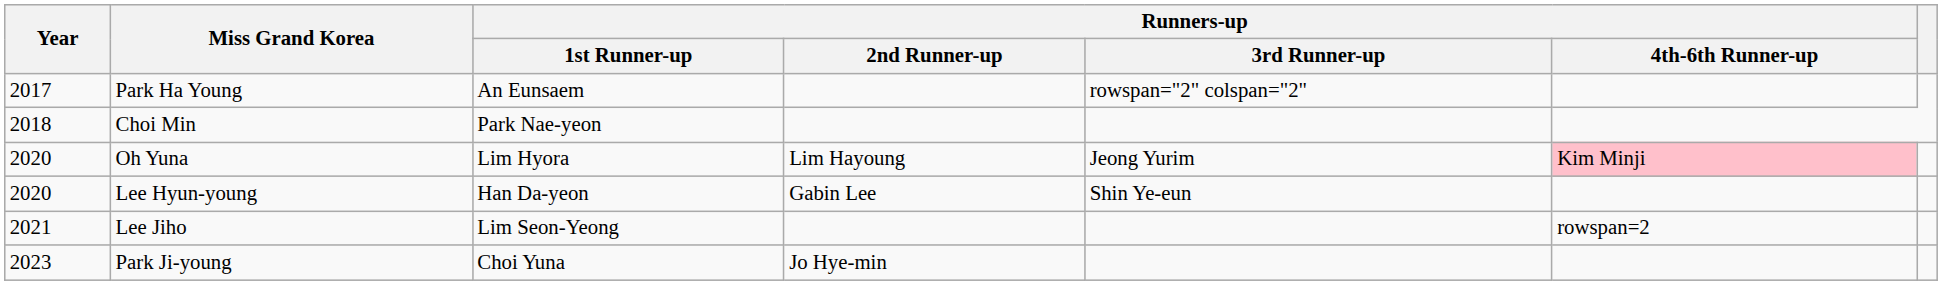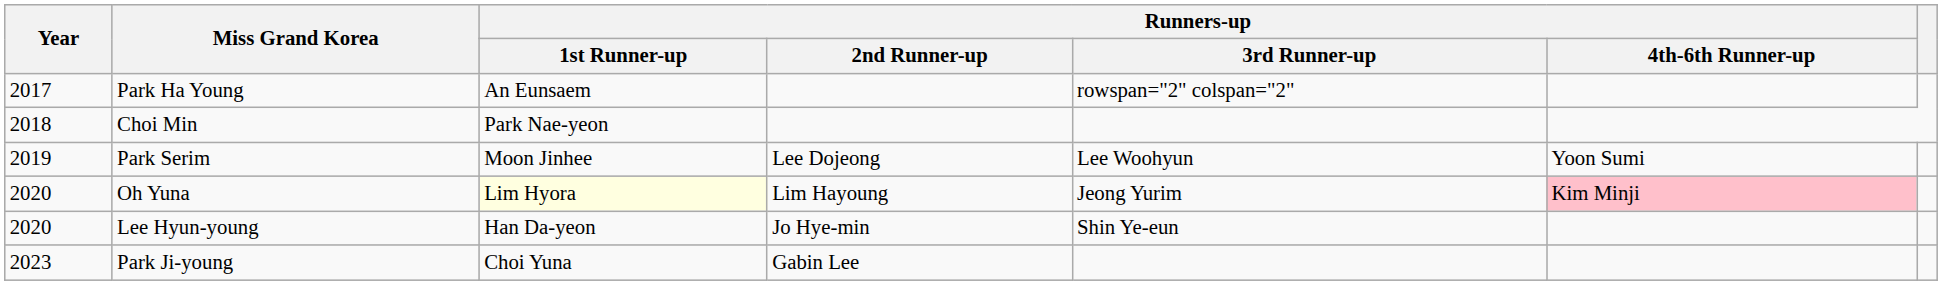+ row: 2019 | Park Serim | Moon Jinhee | Lee Dojeong | Lee Woohyun | Yoon Sumi
Oh Yuna | Runners-up / 1st Runner-up: no background -> lightyellow background
Lee Hyun-young | Runners-up / 2nd Runner-up: Gabin Lee -> Jo Hye-min
- row: 2021 | Lee Jiho | Lim Seon-Yeong | rowspan=2
Park Ji-young | Runners-up / 2nd Runner-up: Jo Hye-min -> Gabin Lee
